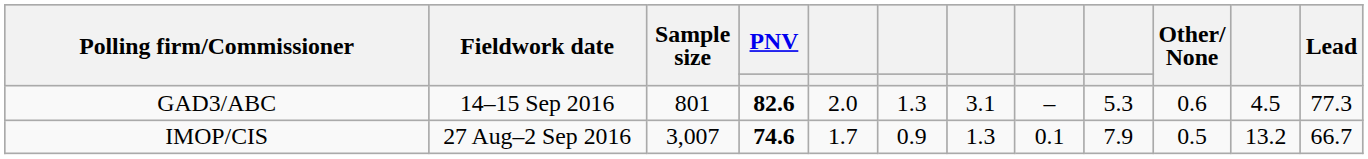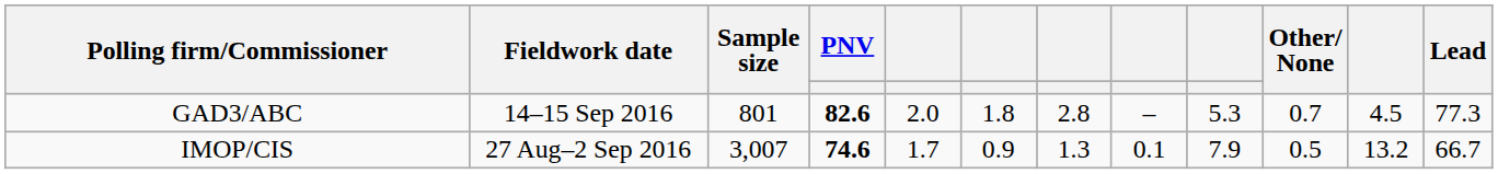GAD3/ABC | column 6: 1.3 -> 1.8
GAD3/ABC | column 7: 3.1 -> 2.8
GAD3/ABC | Other/ None: 0.6 -> 0.7
